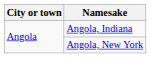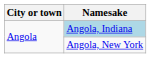Angola, Indiana | Namesake: no background -> lightblue background
